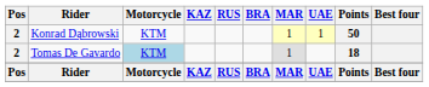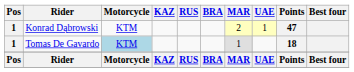Konrad Dąbrowski | Pos: 2 -> 1
Konrad Dąbrowski | MAR: 1 -> 2
Konrad Dąbrowski | Points: 50 -> 47
Tomas De Gavardo | Pos: 2 -> 1
